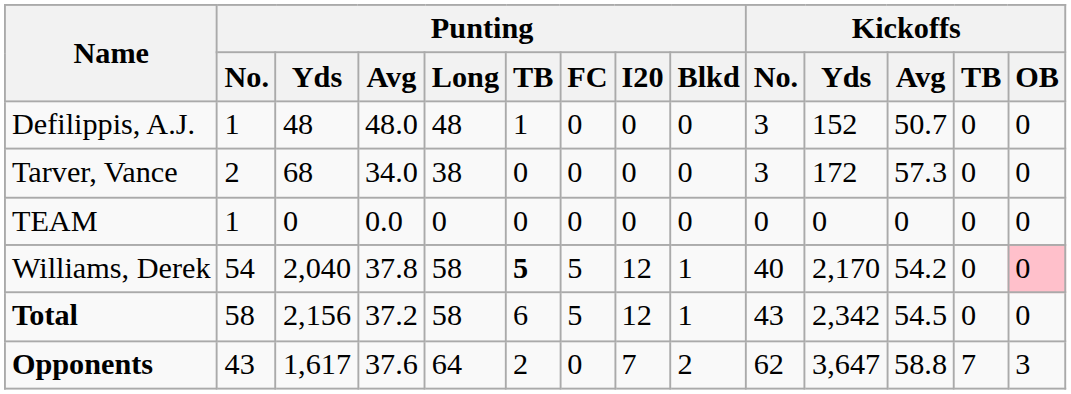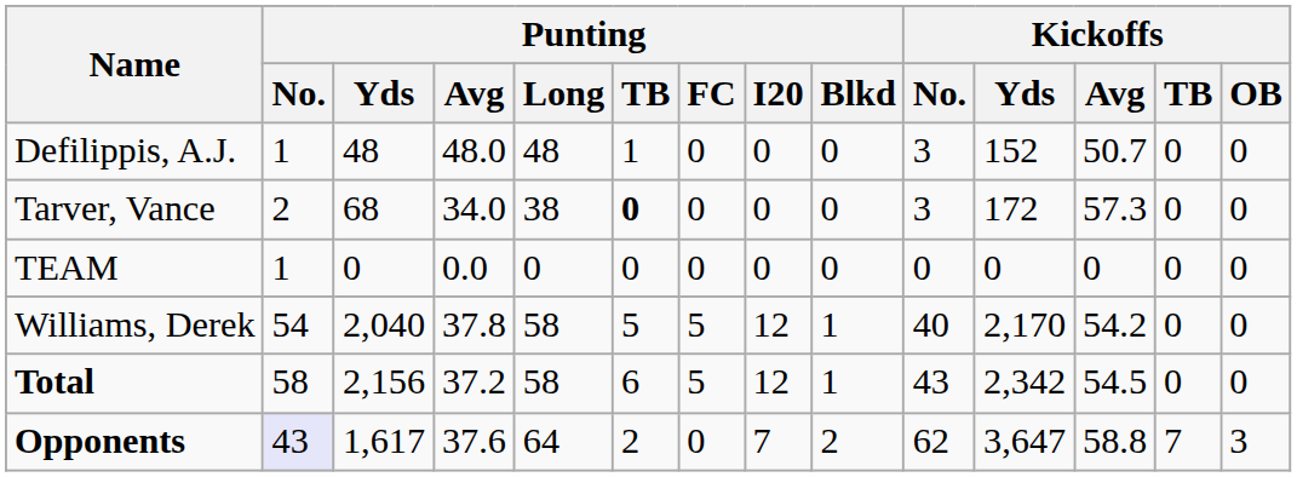Tarver, Vance | Punting / TB: normal -> bold
Williams, Derek | Punting / TB: bold -> normal
Williams, Derek | Kickoffs / OB: pink background -> no background
Opponents | Punting / No.: no background -> lavender background
